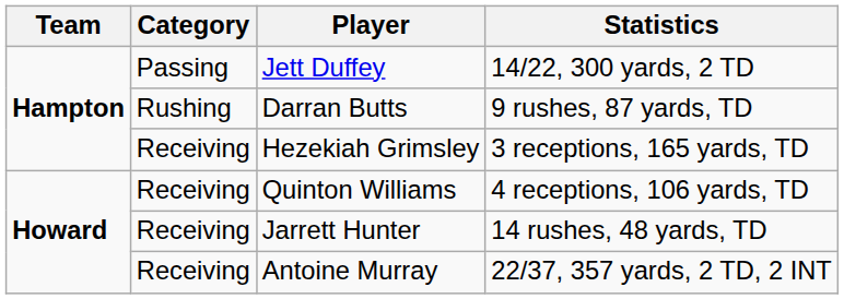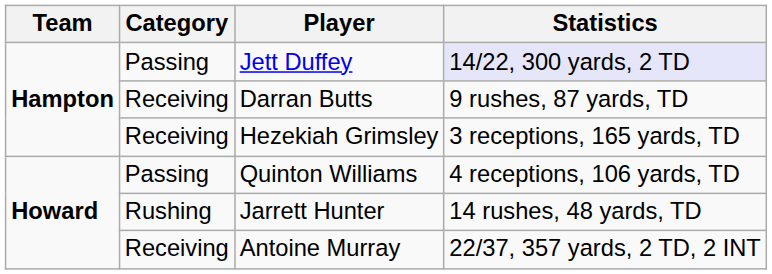Jett Duffey | Statistics: no background -> lavender background
Darran Butts | Category: Rushing -> Receiving
Quinton Williams | Category: Receiving -> Passing
Jarrett Hunter | Category: Receiving -> Rushing
